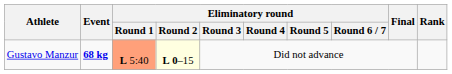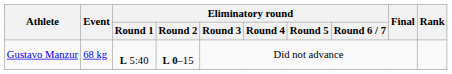Gustavo Manzur | Event: bold -> normal
Gustavo Manzur | Eliminatory round / Round 1: lightsalmon background -> no background
Gustavo Manzur | Eliminatory round / Round 2: lightyellow background -> no background
